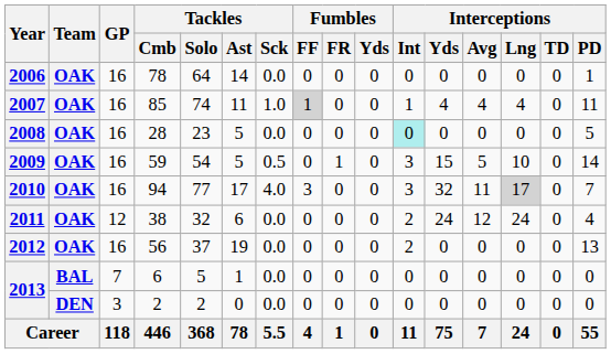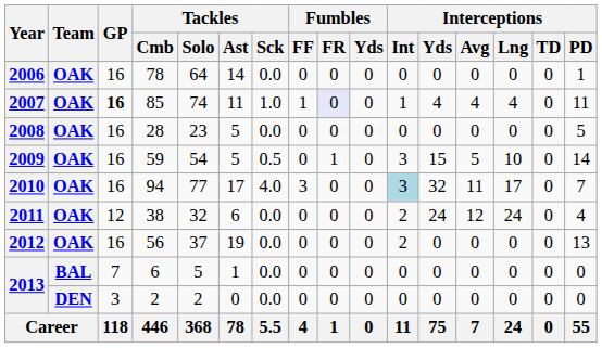85 | GP: normal -> bold
85 | Fumbles / FF: lightgrey background -> no background
85 | Fumbles / FR: no background -> lavender background
28 | Interceptions / Int: paleturquoise background -> no background
94 | Interceptions / Int: no background -> lightblue background
94 | Interceptions / Lng: lightgrey background -> no background
